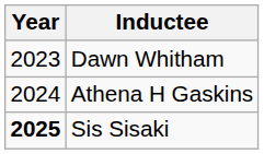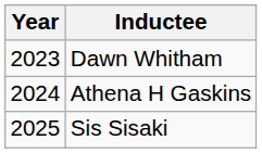Sis Sisaki | Year: bold -> normal
